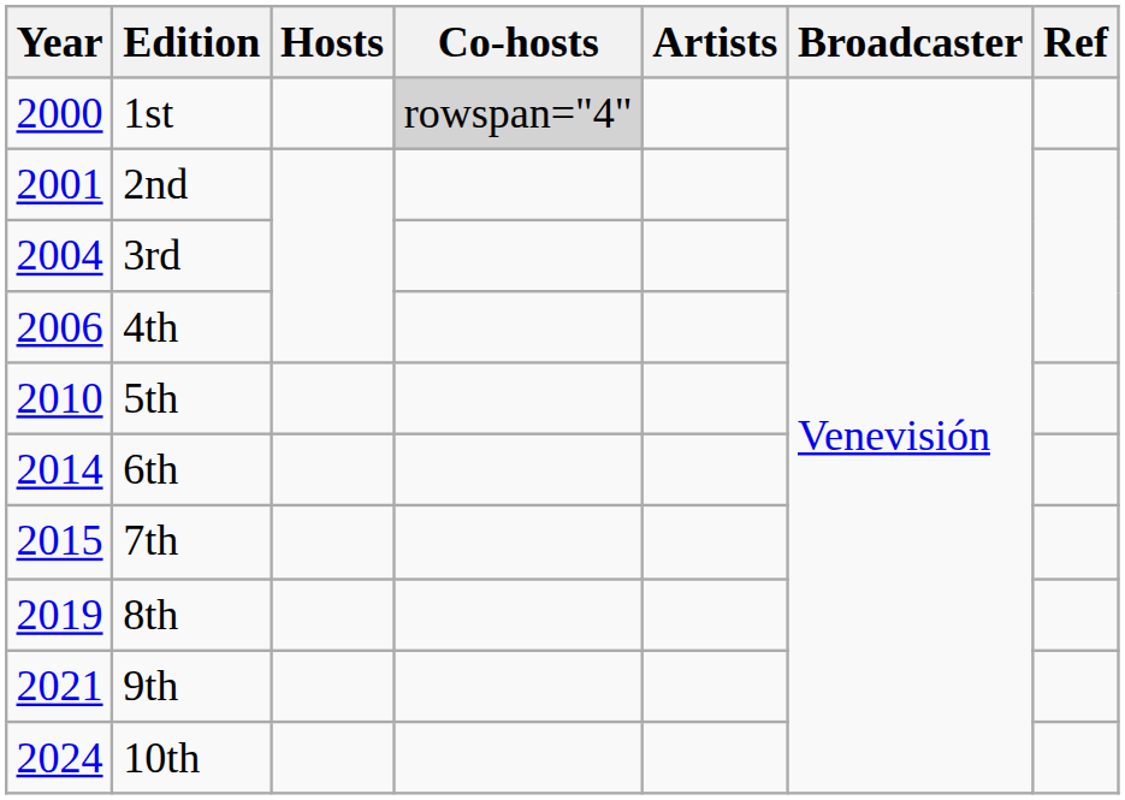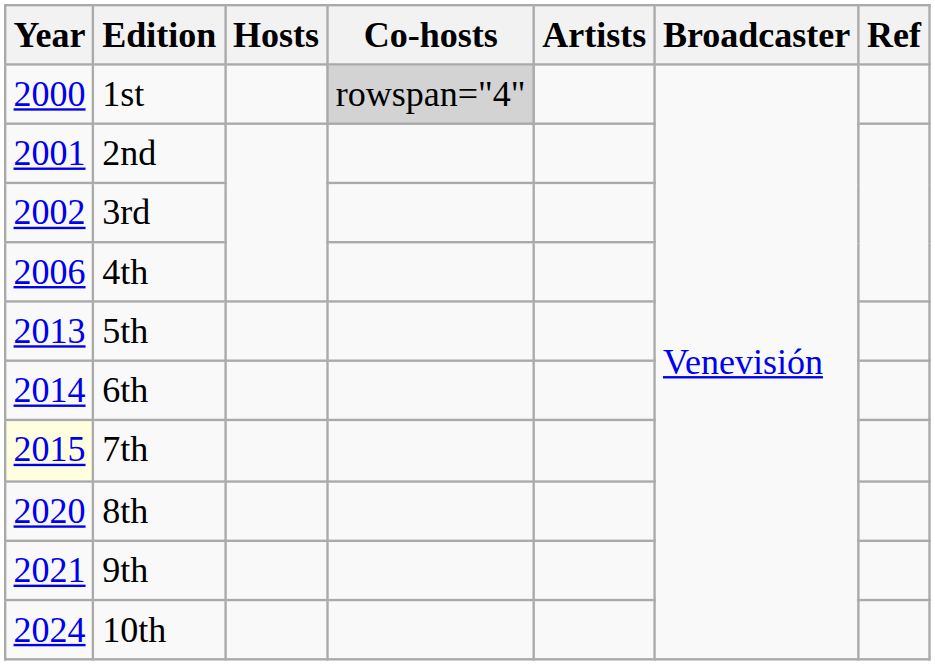3rd | Year: 2004 -> 2002
5th | Year: 2010 -> 2013
7th | Year: no background -> lightyellow background
8th | Year: 2019 -> 2020
